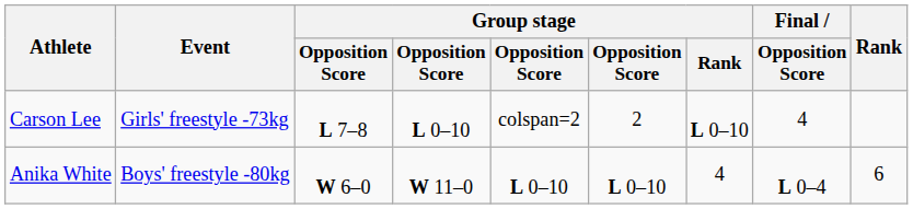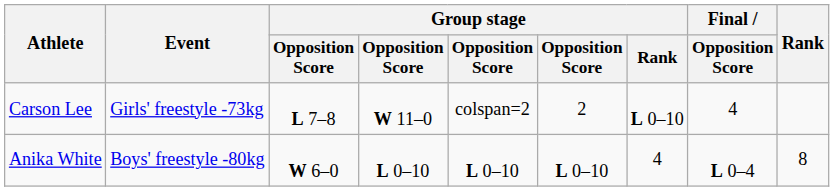Carson Lee | column 4: L 0–10 -> W 11–0
Anika White | column 4: W 11–0 -> L 0–10
Anika White | Rank: 6 -> 8
